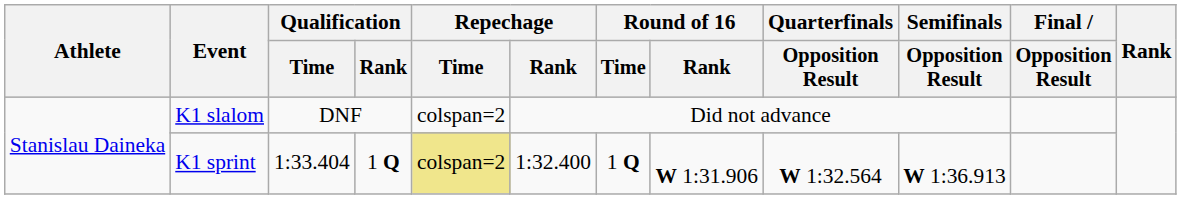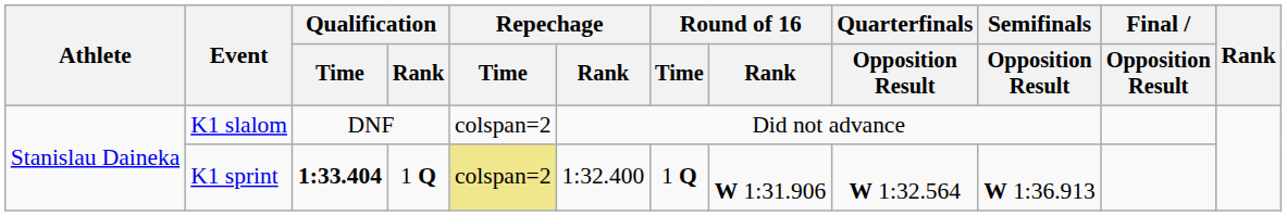K1 sprint | Qualification / Time: normal -> bold
